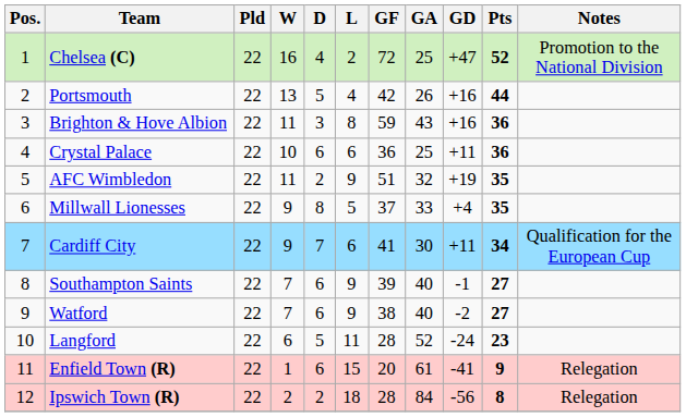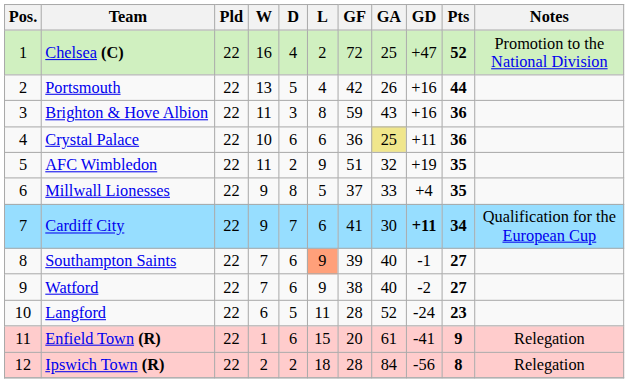Crystal Palace | GA: no background -> khaki background
Cardiff City | GD: normal -> bold
Southampton Saints | L: no background -> lightsalmon background
